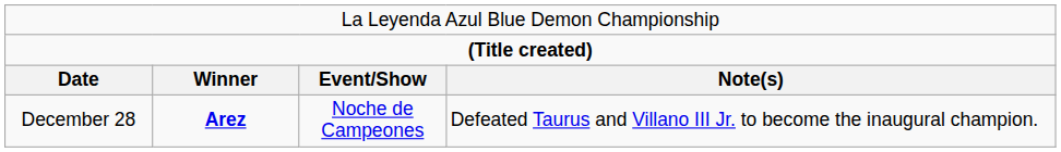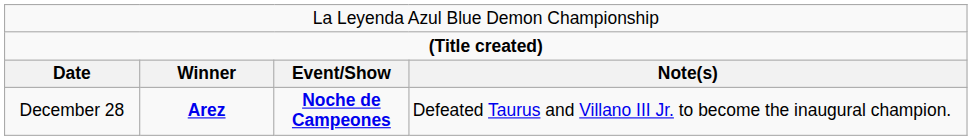December 28 | column 3: normal -> bold
